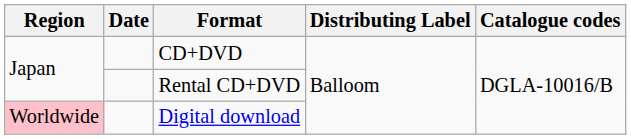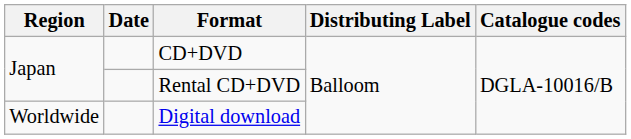Digital download | Region: pink background -> no background
